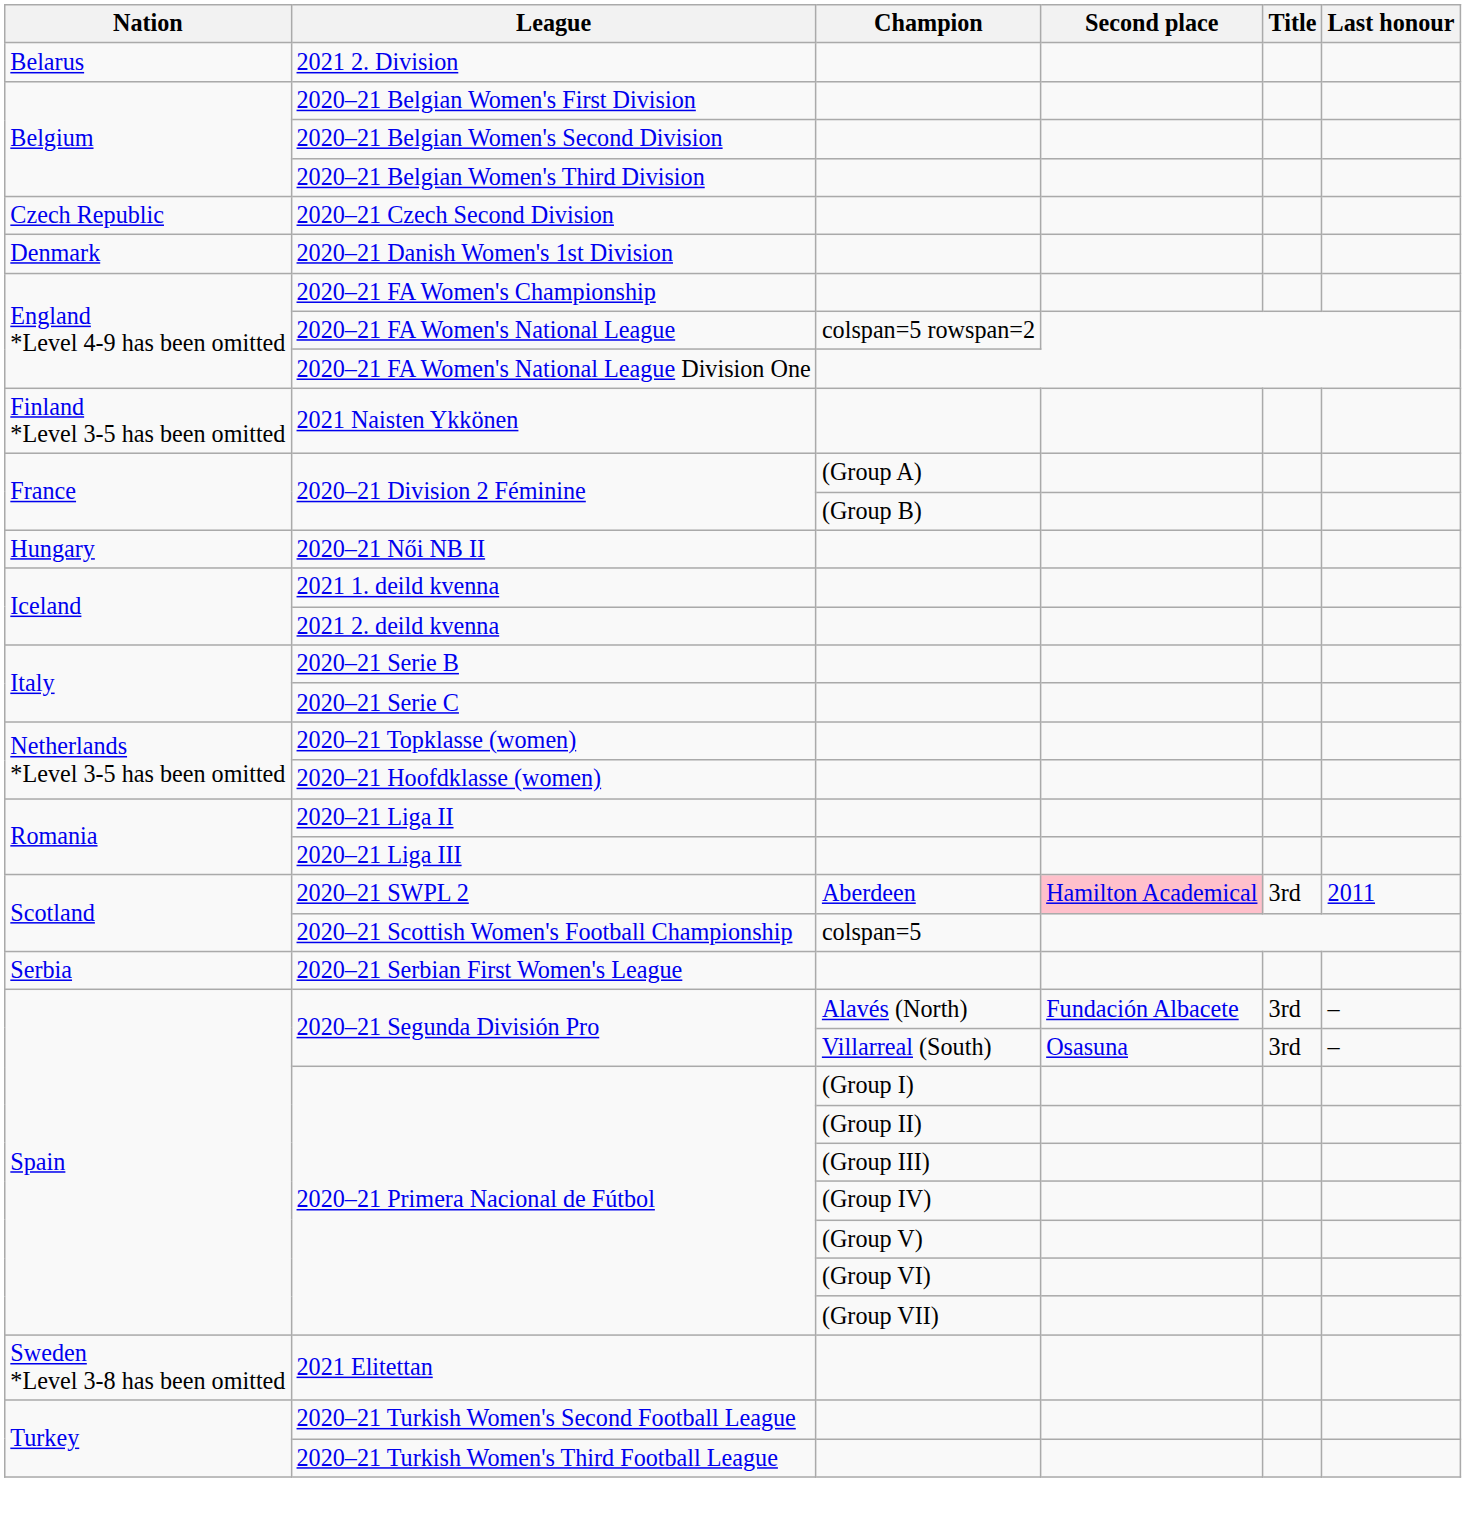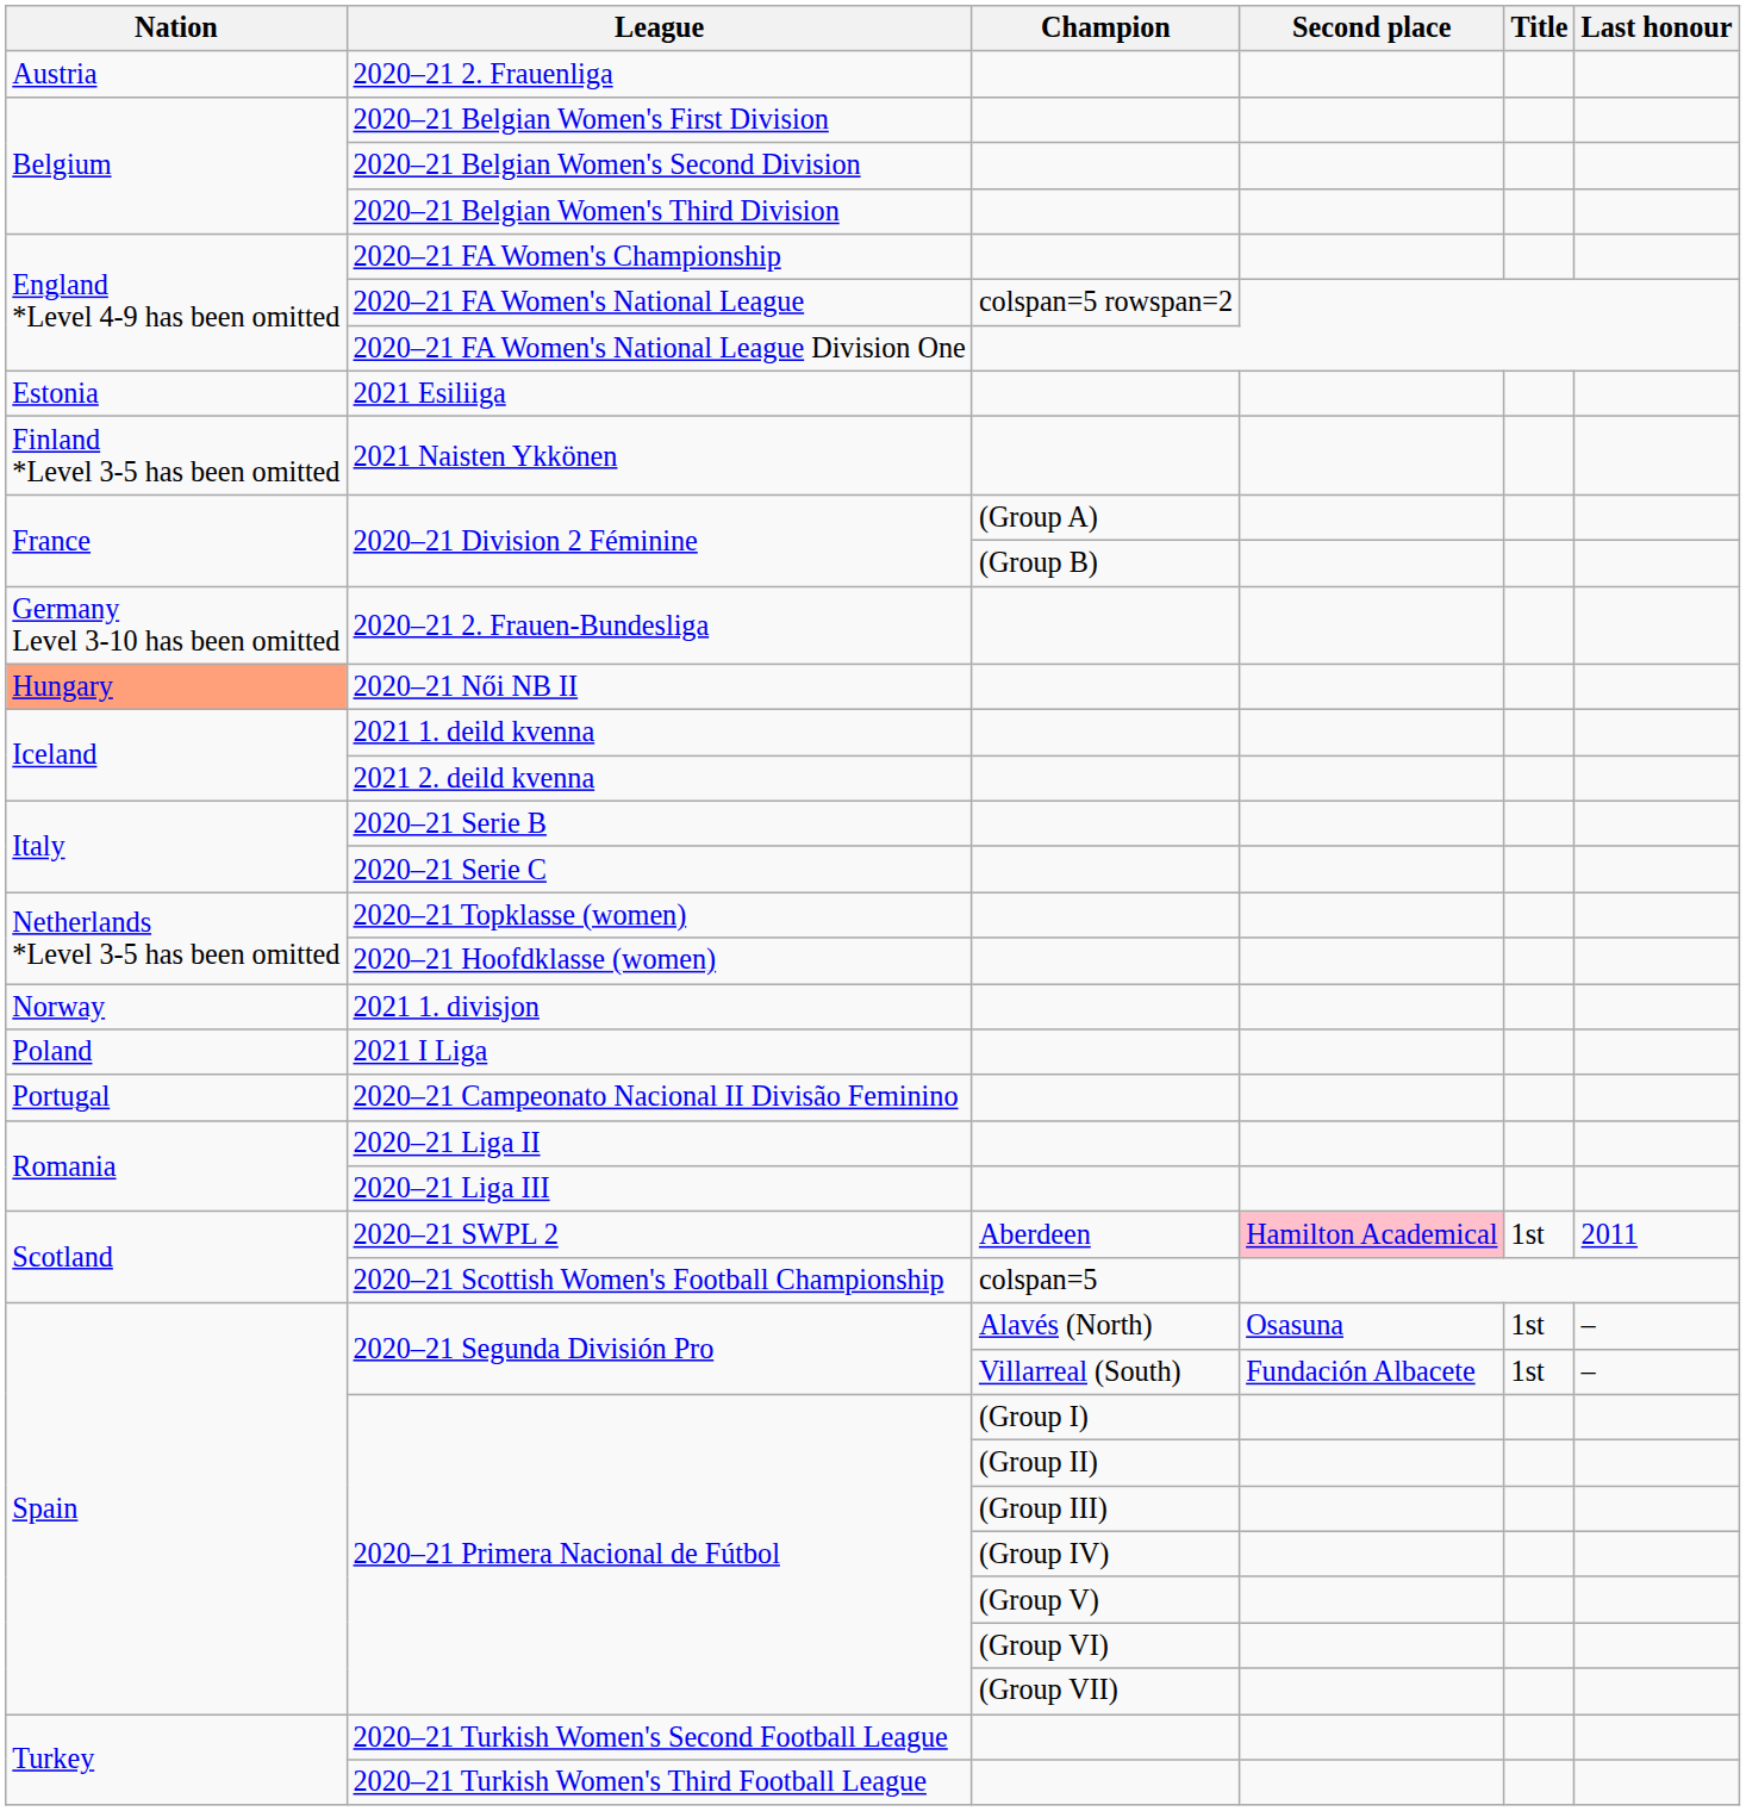+ row: Austria | 2020–21 2. Frauenliga
- row: Belarus | 2021 2. Division
- row: Czech Republic | 2020–21 Czech Second Division
- row: Denmark | 2020–21 Danish Women's 1st Division
+ row: Estonia | 2021 Esiliiga
+ row: Germany Level 3-10 has been omitted | 2020–21 2. Frauen-Bundesliga
2020–21 Női NB II | Nation: no background -> lightsalmon background
+ row: Norway | 2021 1. divisjon
+ row: Poland | 2021 I Liga
+ row: Portugal | 2020–21 Campeonato Nacional II Divisão Feminino
2020–21 SWPL 2 | Title: 3rd -> 1st
- row: Serbia | 2020–21 Serbian First Women's League
2020–21 Segunda División Pro / Alavés (North) | Second place: Fundación Albacete -> Osasuna
2020–21 Segunda División Pro / Alavés (North) | Title: 3rd -> 1st
2020–21 Segunda División Pro / Villarreal (South) | Second place: Osasuna -> Fundación Albacete
2020–21 Segunda División Pro / Villarreal (South) | Title: 3rd -> 1st
- row: Sweden *Level 3-8 has been omitted | 2021 Elitettan
